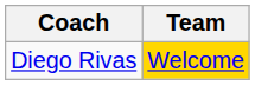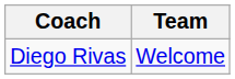Diego Rivas | Team: gold background -> no background
